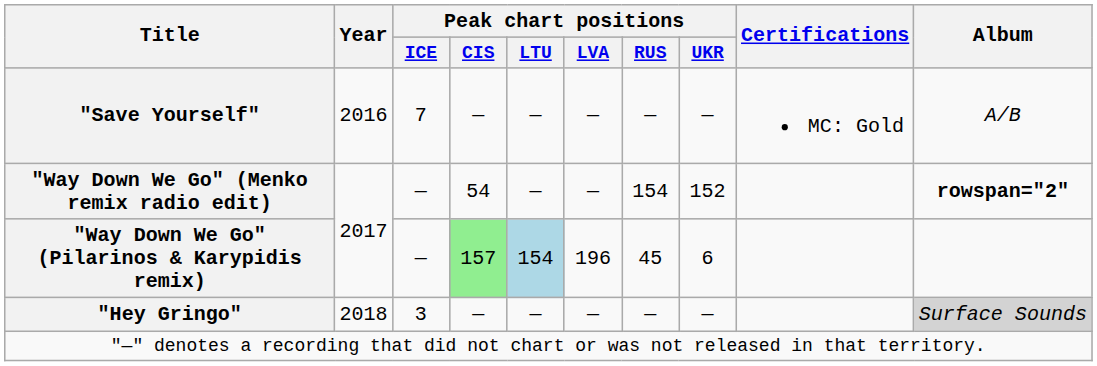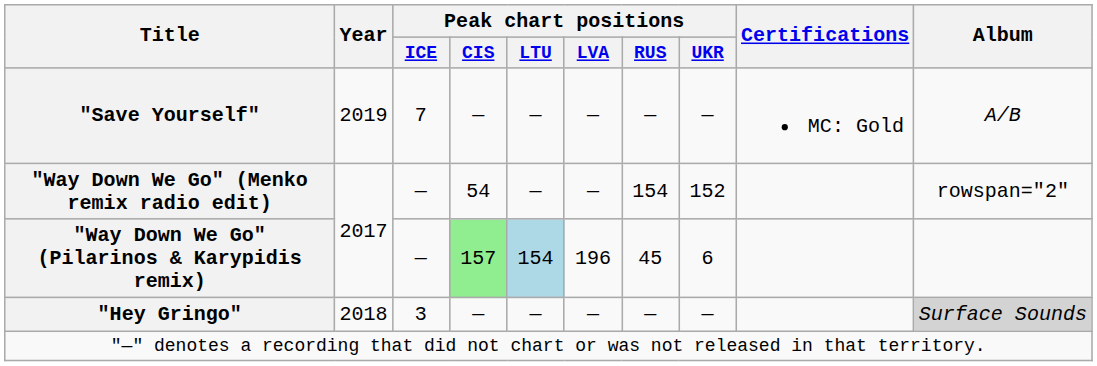"Save Yourself" | Year: 2016 -> 2019
"Way Down We Go" (Menko remix radio edit) | Album: bold -> normal
